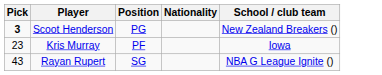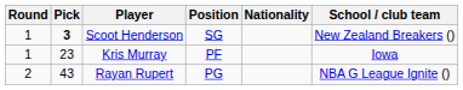+ column: Round | 1 | 1 | 2
Scoot Henderson | Position: PG -> SG
Rayan Rupert | Position: SG -> PG
